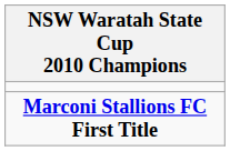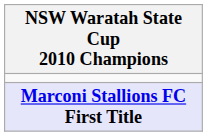row 3 | column 1: no background -> lavender background
